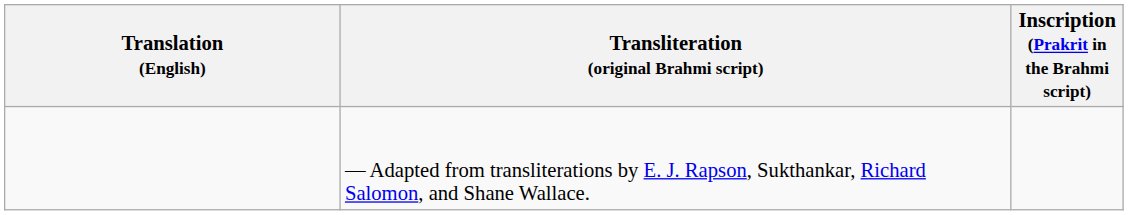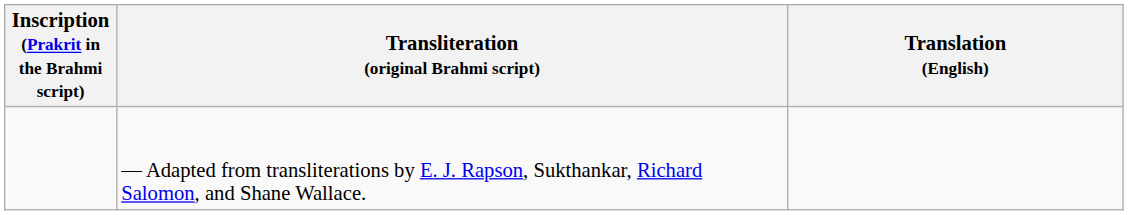columns swapped: Translation (English) <-> Inscription (Prakrit in the Brahmi script)
